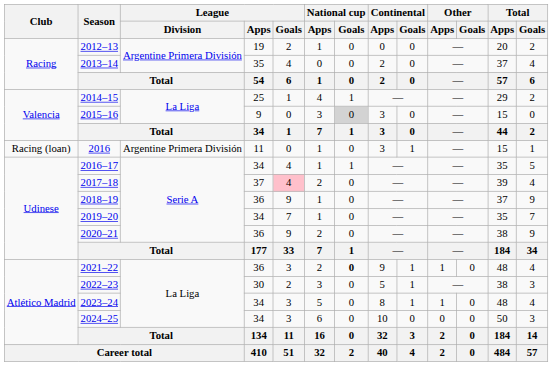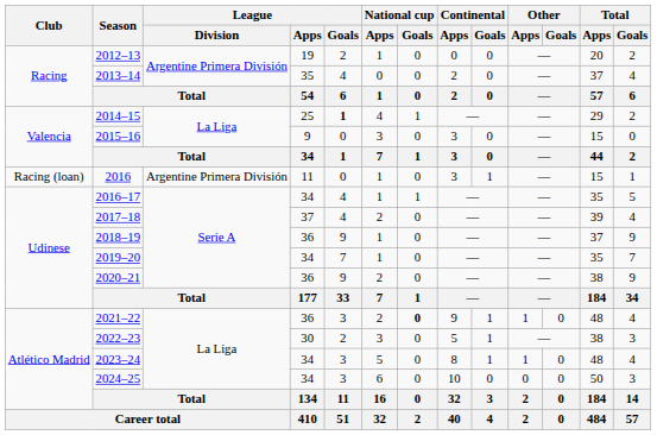2014–15 | League / Goals: normal -> bold
2015–16 | National cup / Goals: lightgrey background -> no background
2017–18 | League / Goals: pink background -> no background
